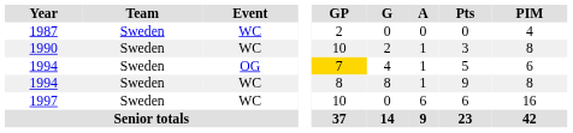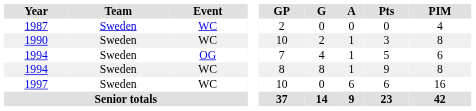1994 / OG | GP: gold background -> no background
